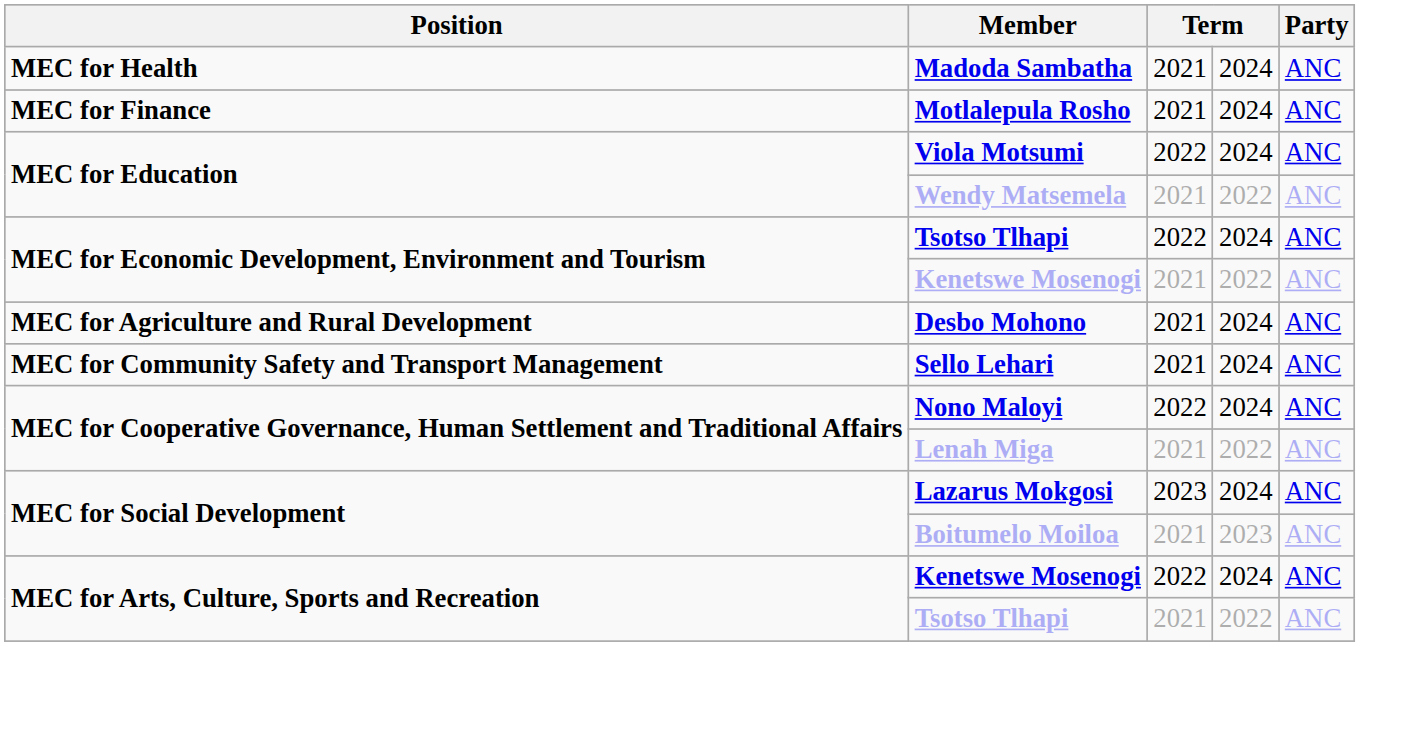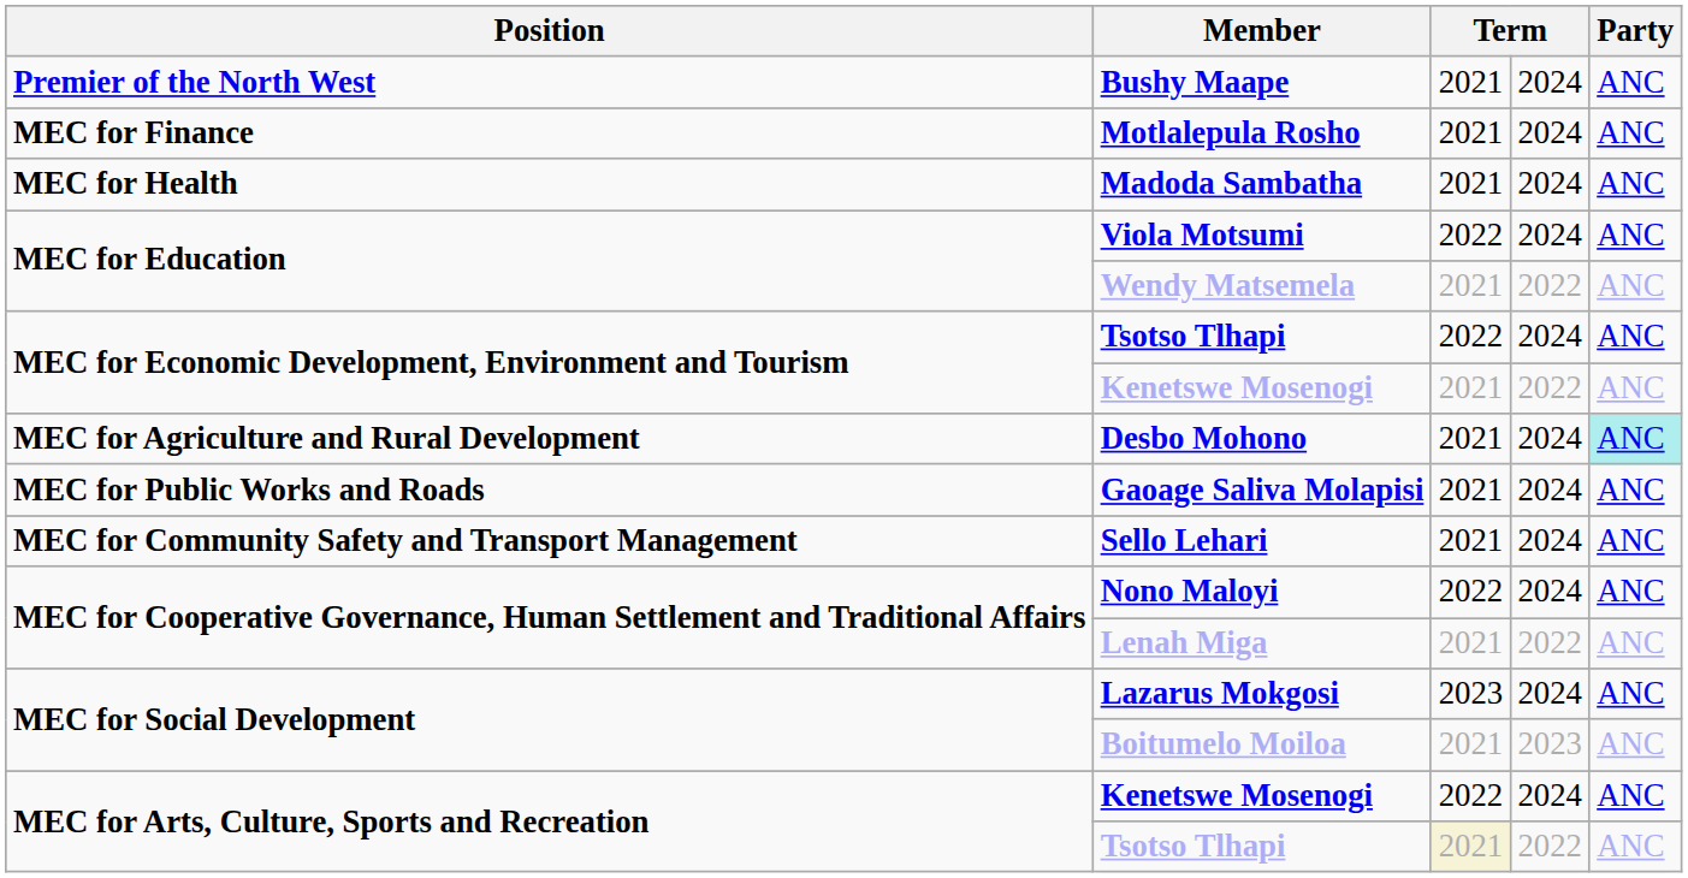+ row: Premier of the North West | Bushy Maape | 2021 | 2024 | ANC
rows swapped: Motlalepula Rosho <-> Madoda Sambatha
Desbo Mohono | Party: no background -> paleturquoise background
+ row: MEC for Public Works and Roads | Gaoage Saliva Molapisi | 2021 | 2024 | ANC
MEC for Arts, Culture, Sports and Recreation / Tsotso Tlhapi | column 3: no background -> khaki background
